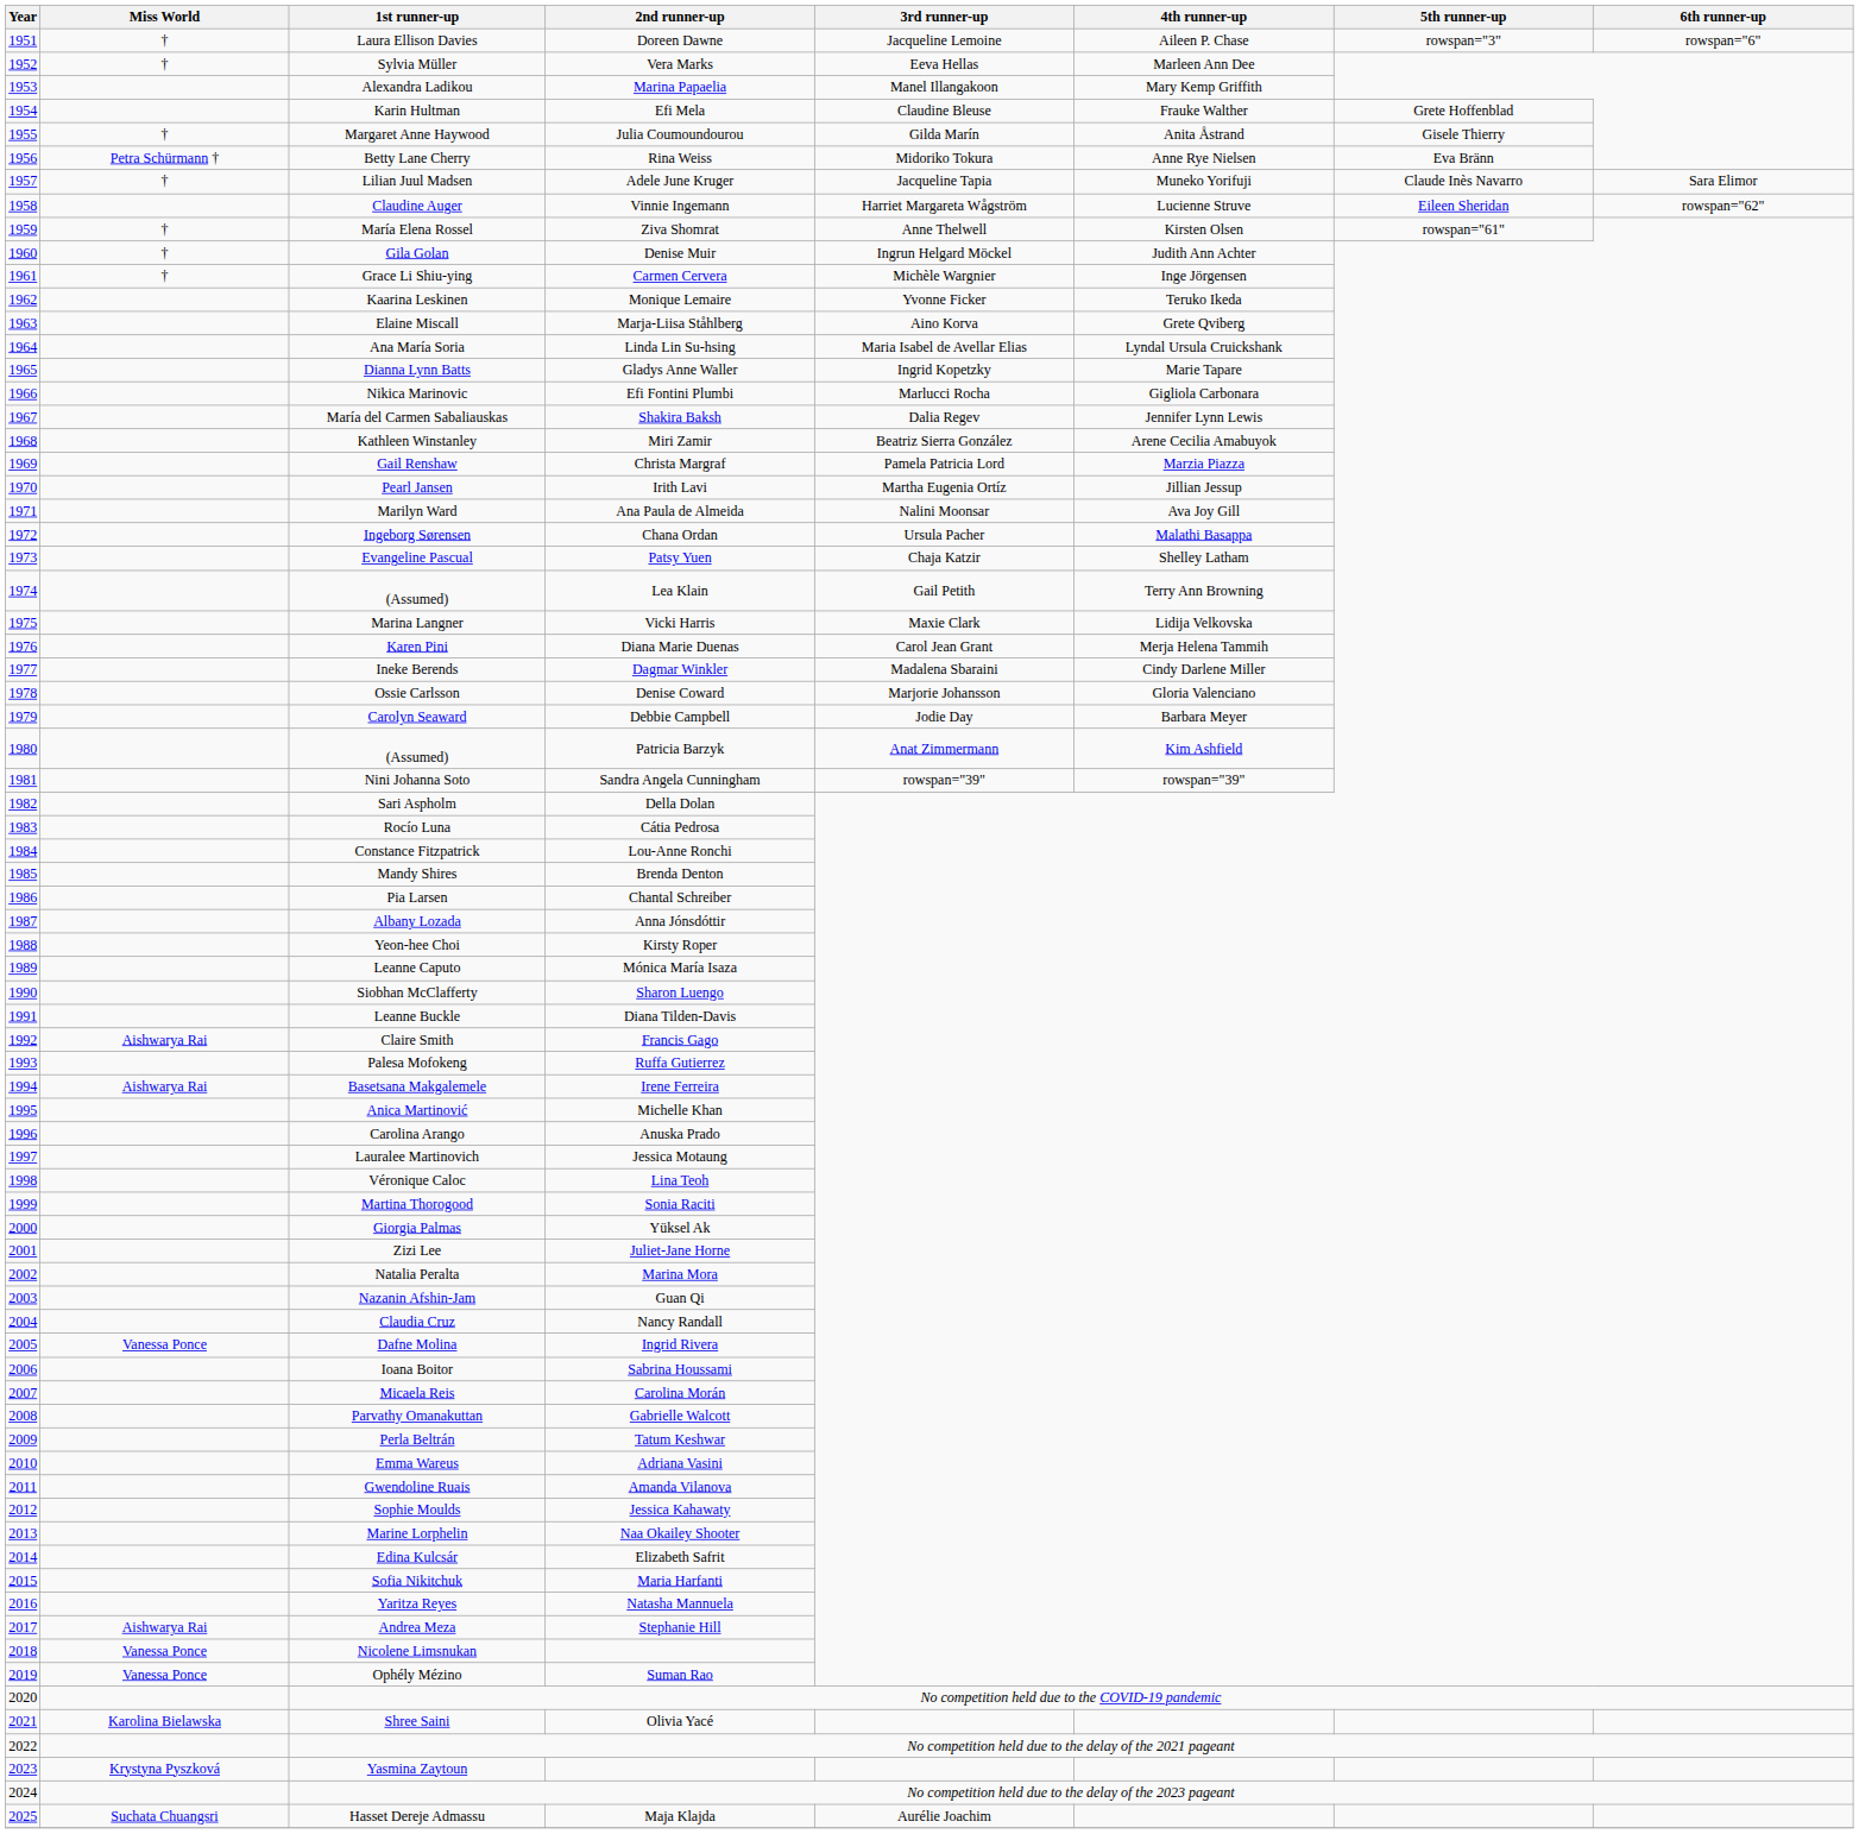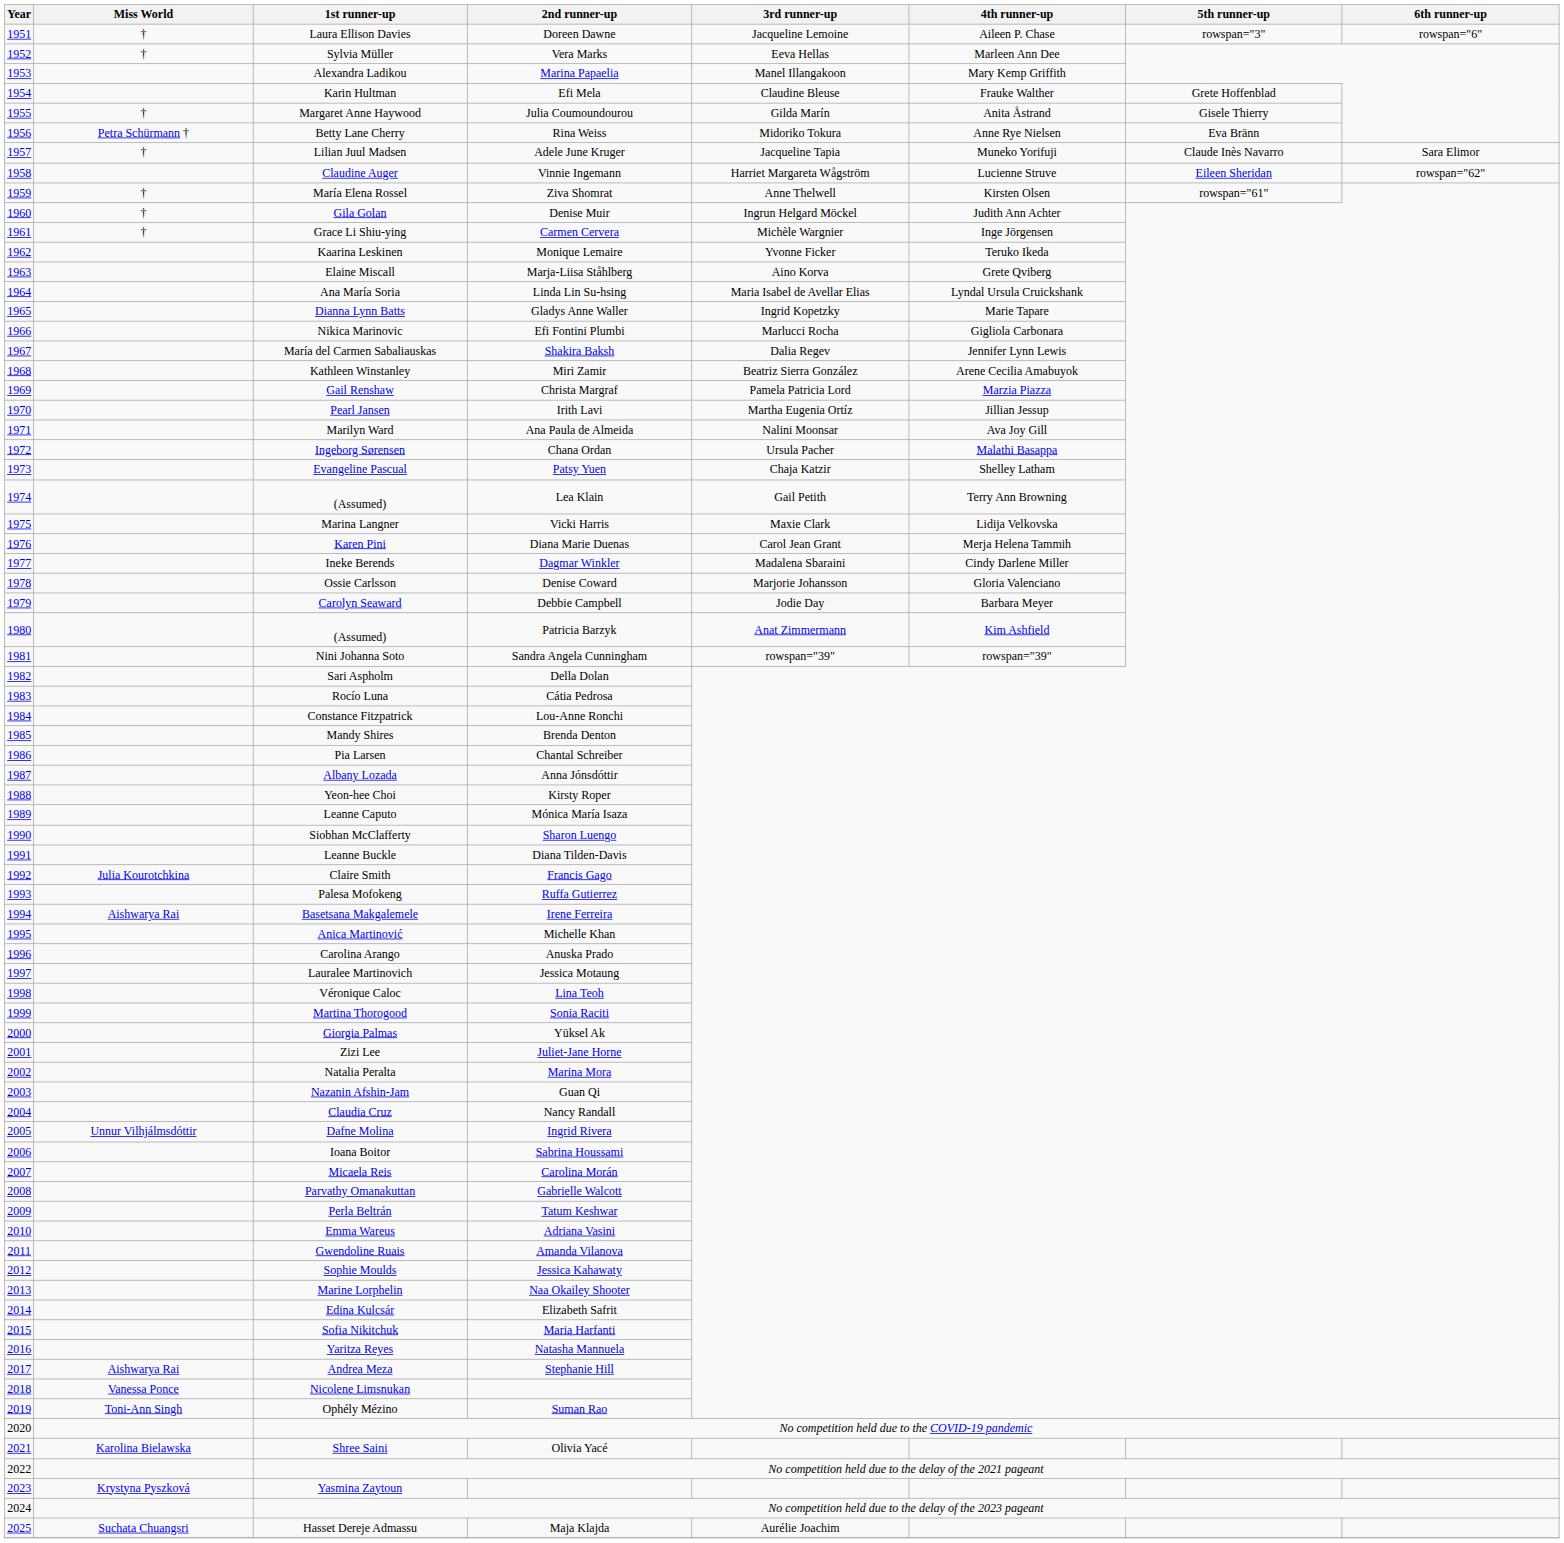Claire Smith | Miss World: Aishwarya Rai -> Julia Kourotchkina
Dafne Molina | Miss World: Vanessa Ponce -> Unnur Vilhjálmsdóttir
Ophély Mézino | Miss World: Vanessa Ponce -> Toni-Ann Singh
